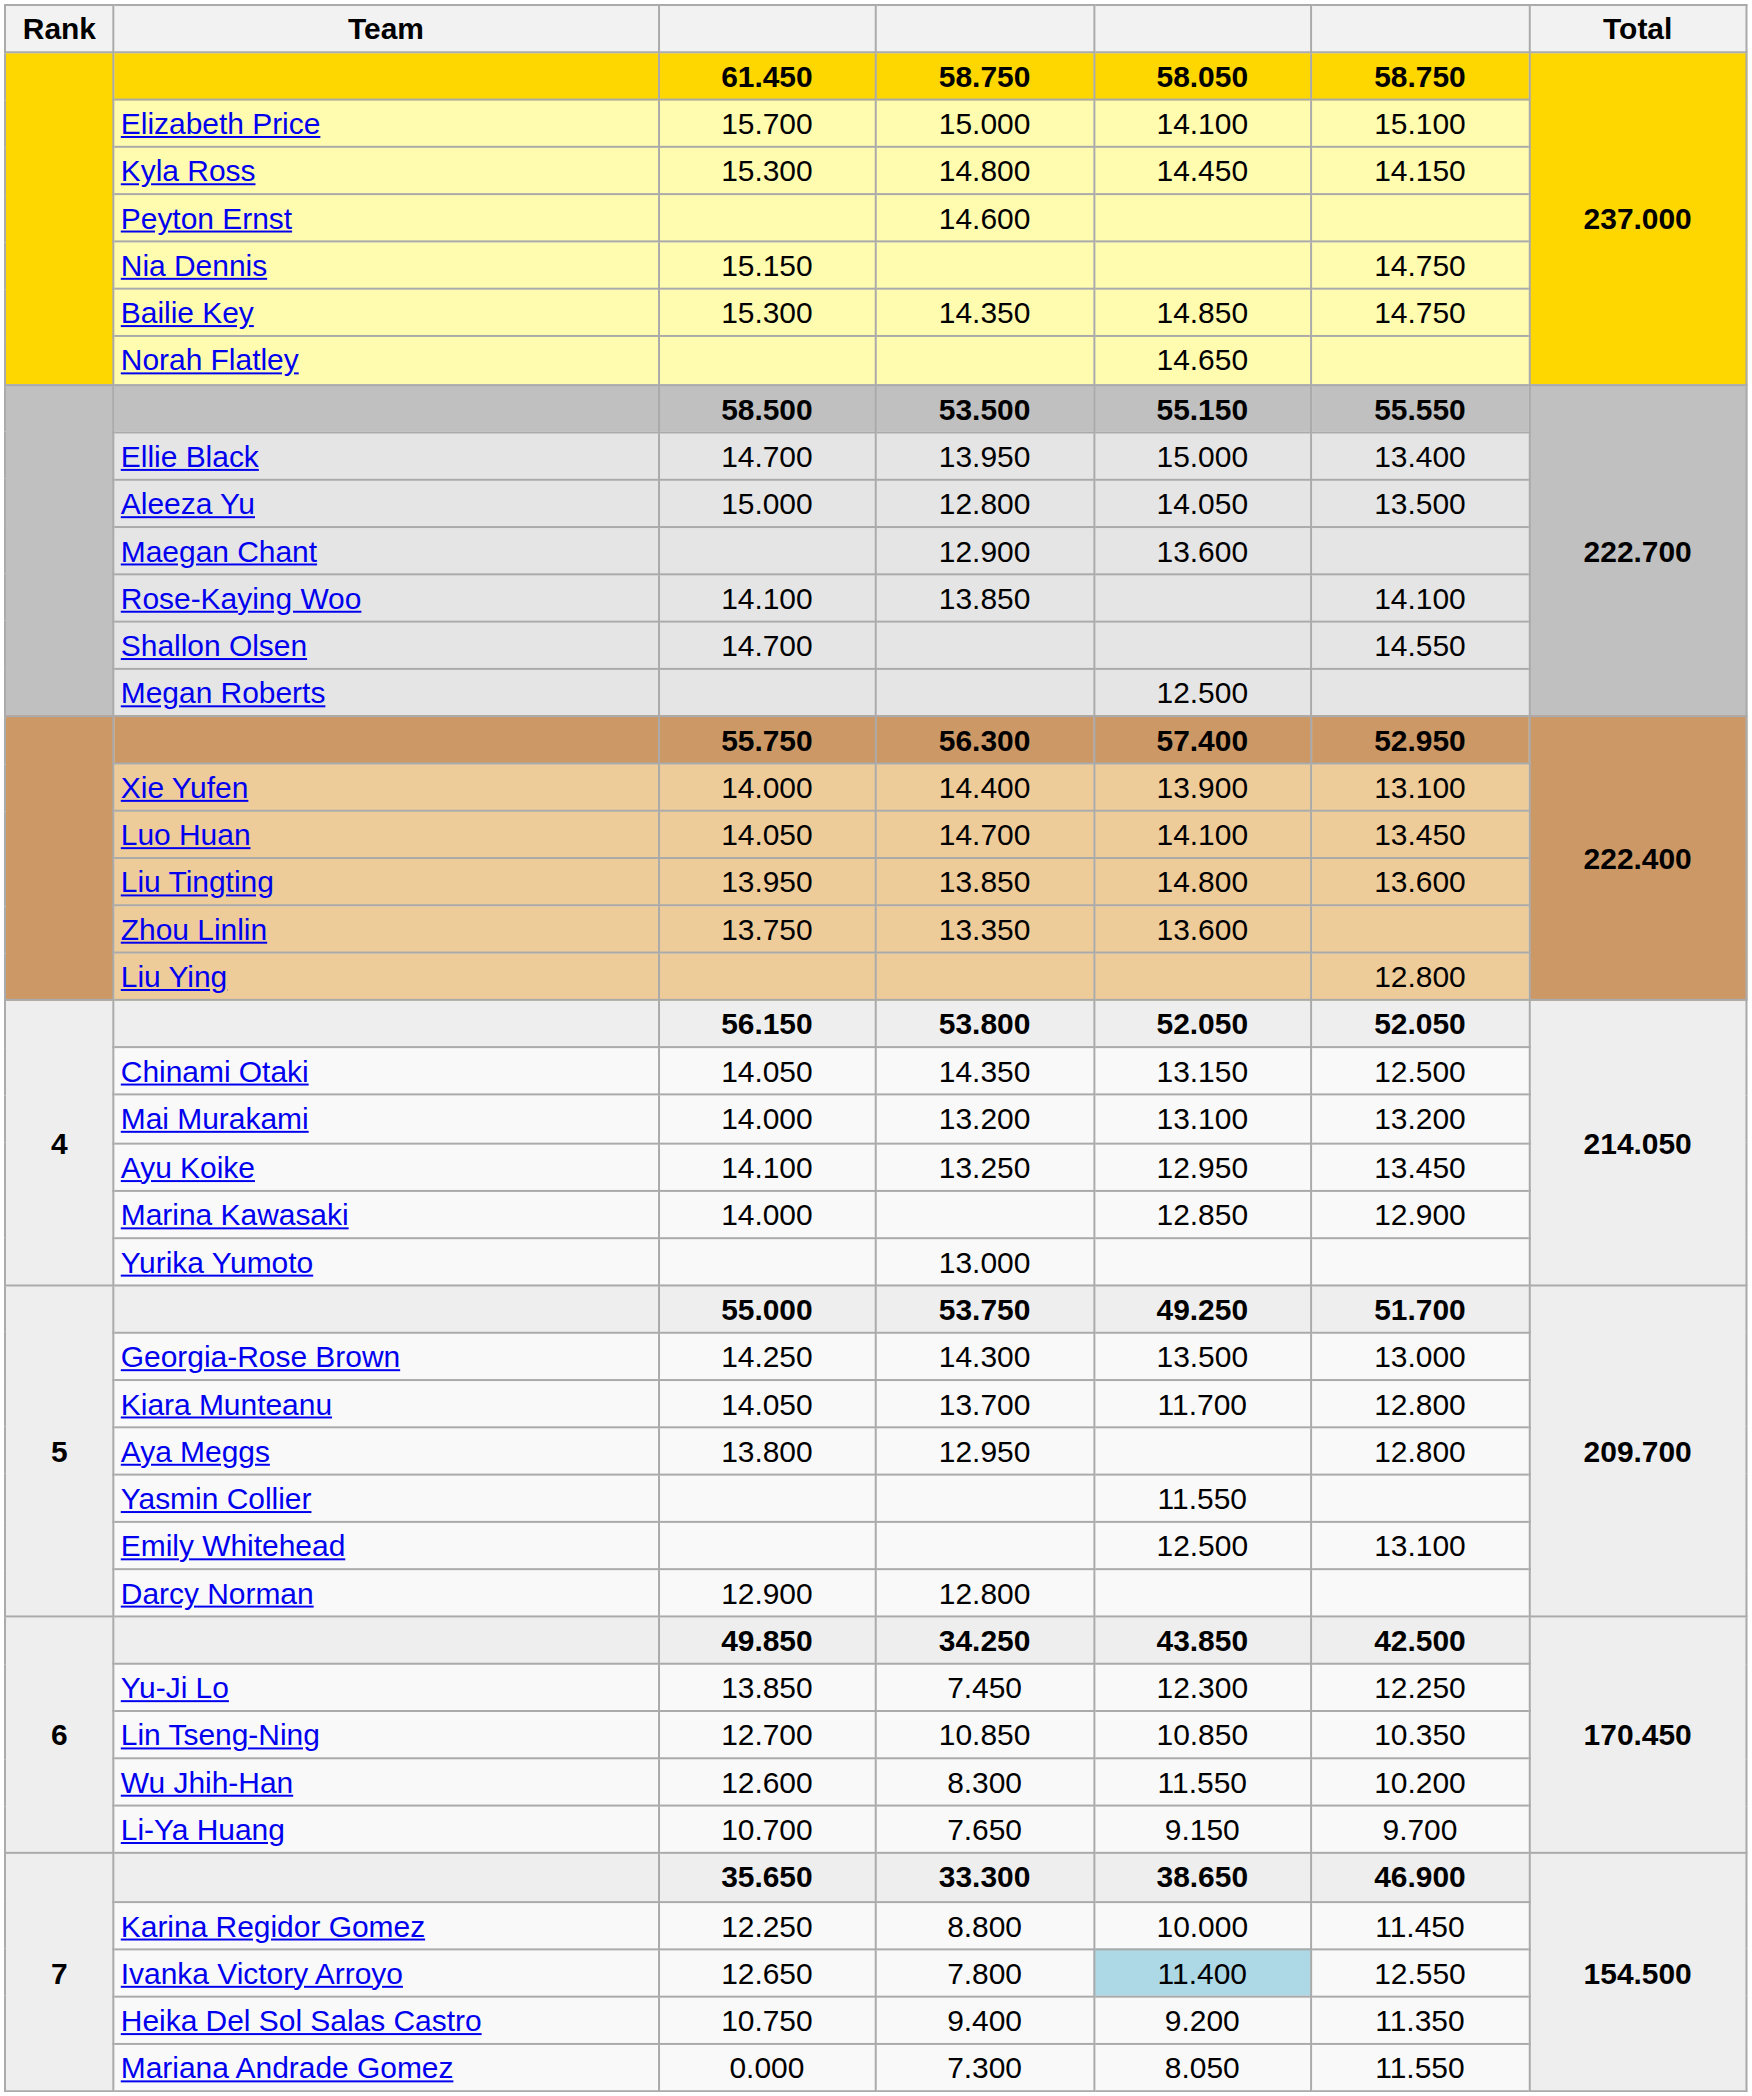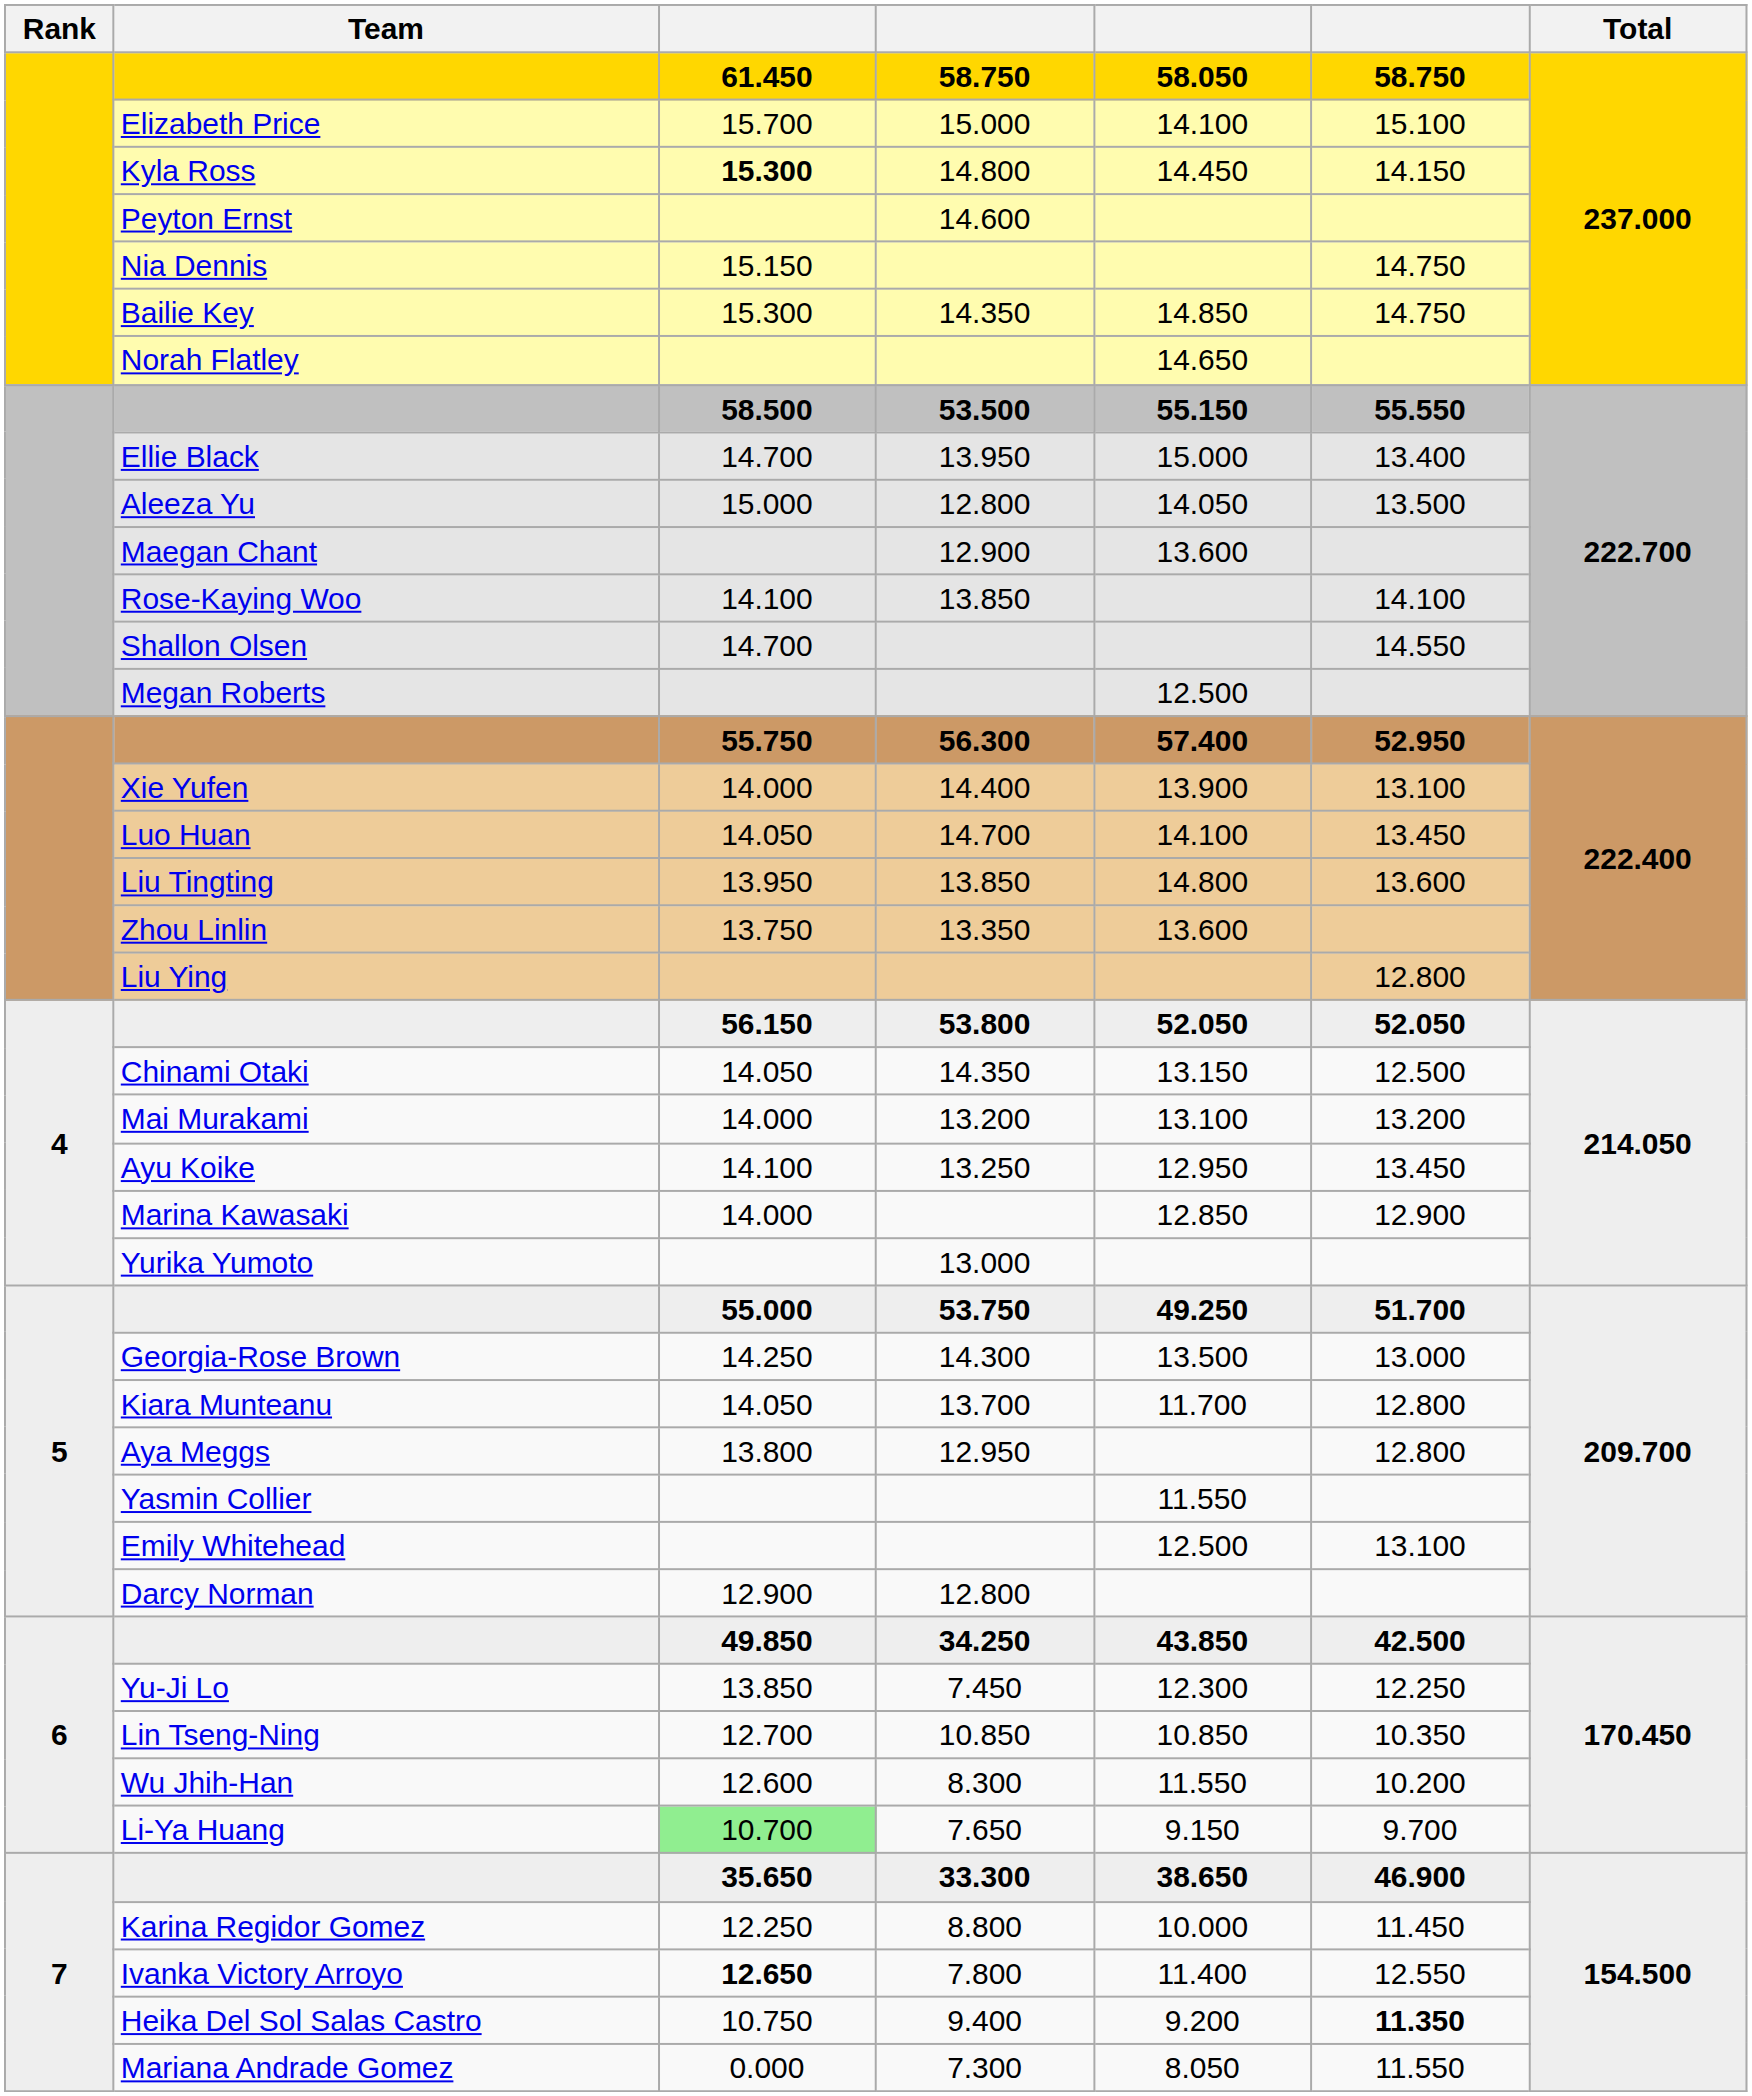Kyla Ross | column 3: normal -> bold
Li-Ya Huang | column 3: no background -> lightgreen background
Ivanka Victory Arroyo | column 3: normal -> bold
Ivanka Victory Arroyo | column 5: lightblue background -> no background
Heika Del Sol Salas Castro | column 6: normal -> bold
